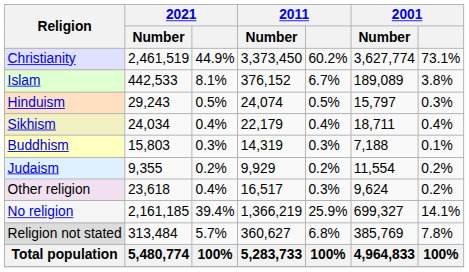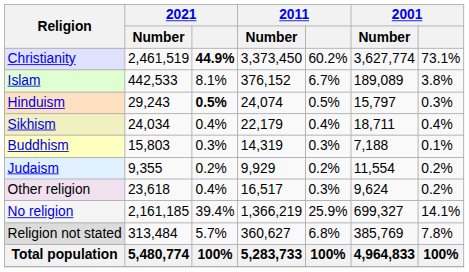Christianity | 2021: normal -> bold
Hinduism | 2021: normal -> bold
